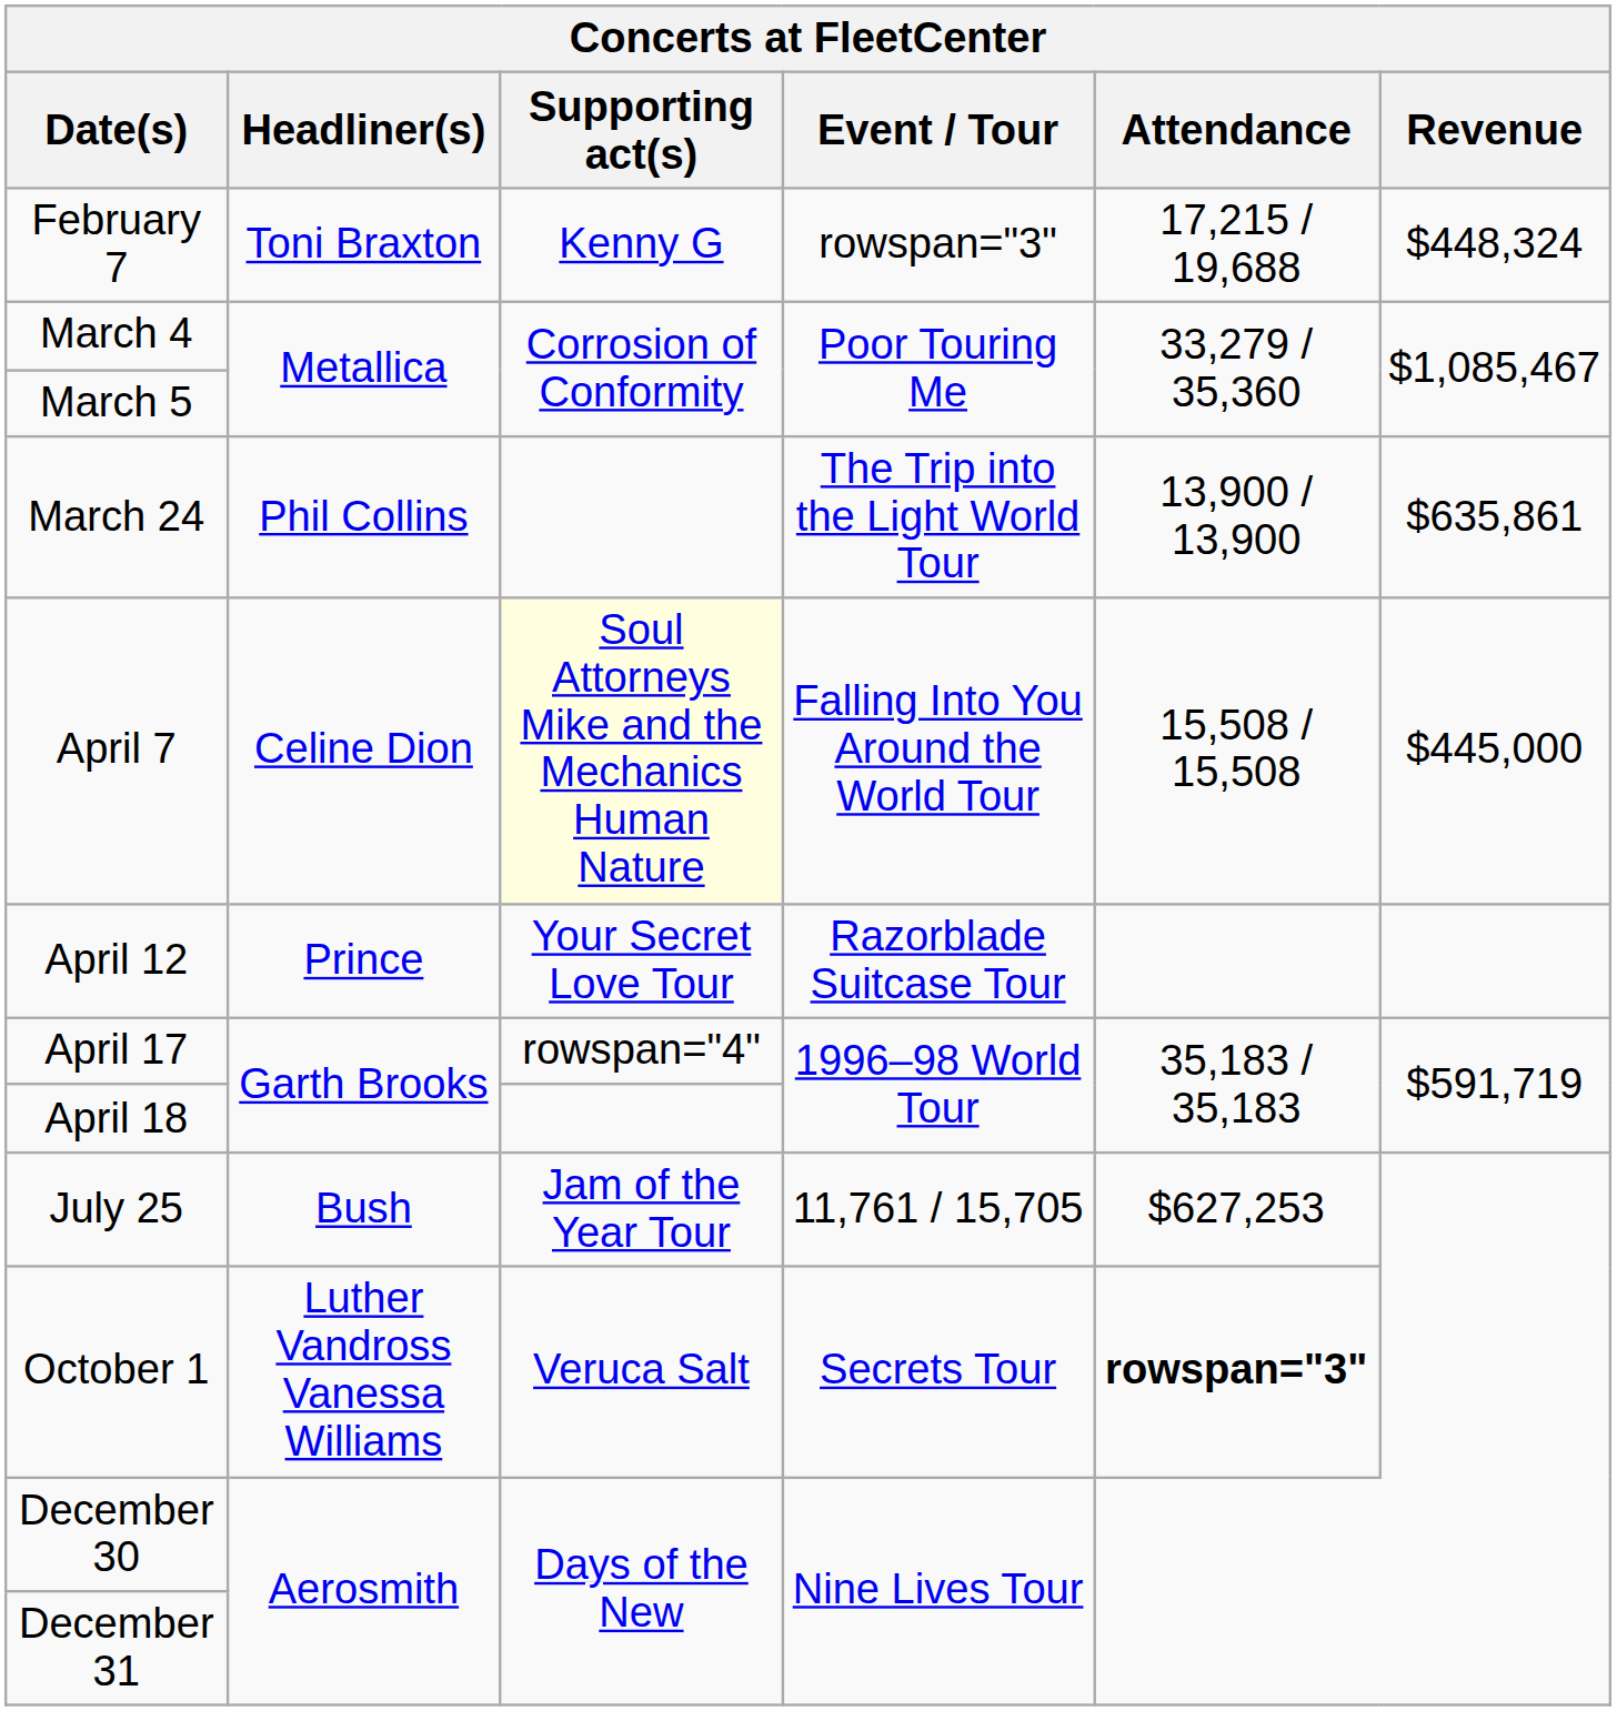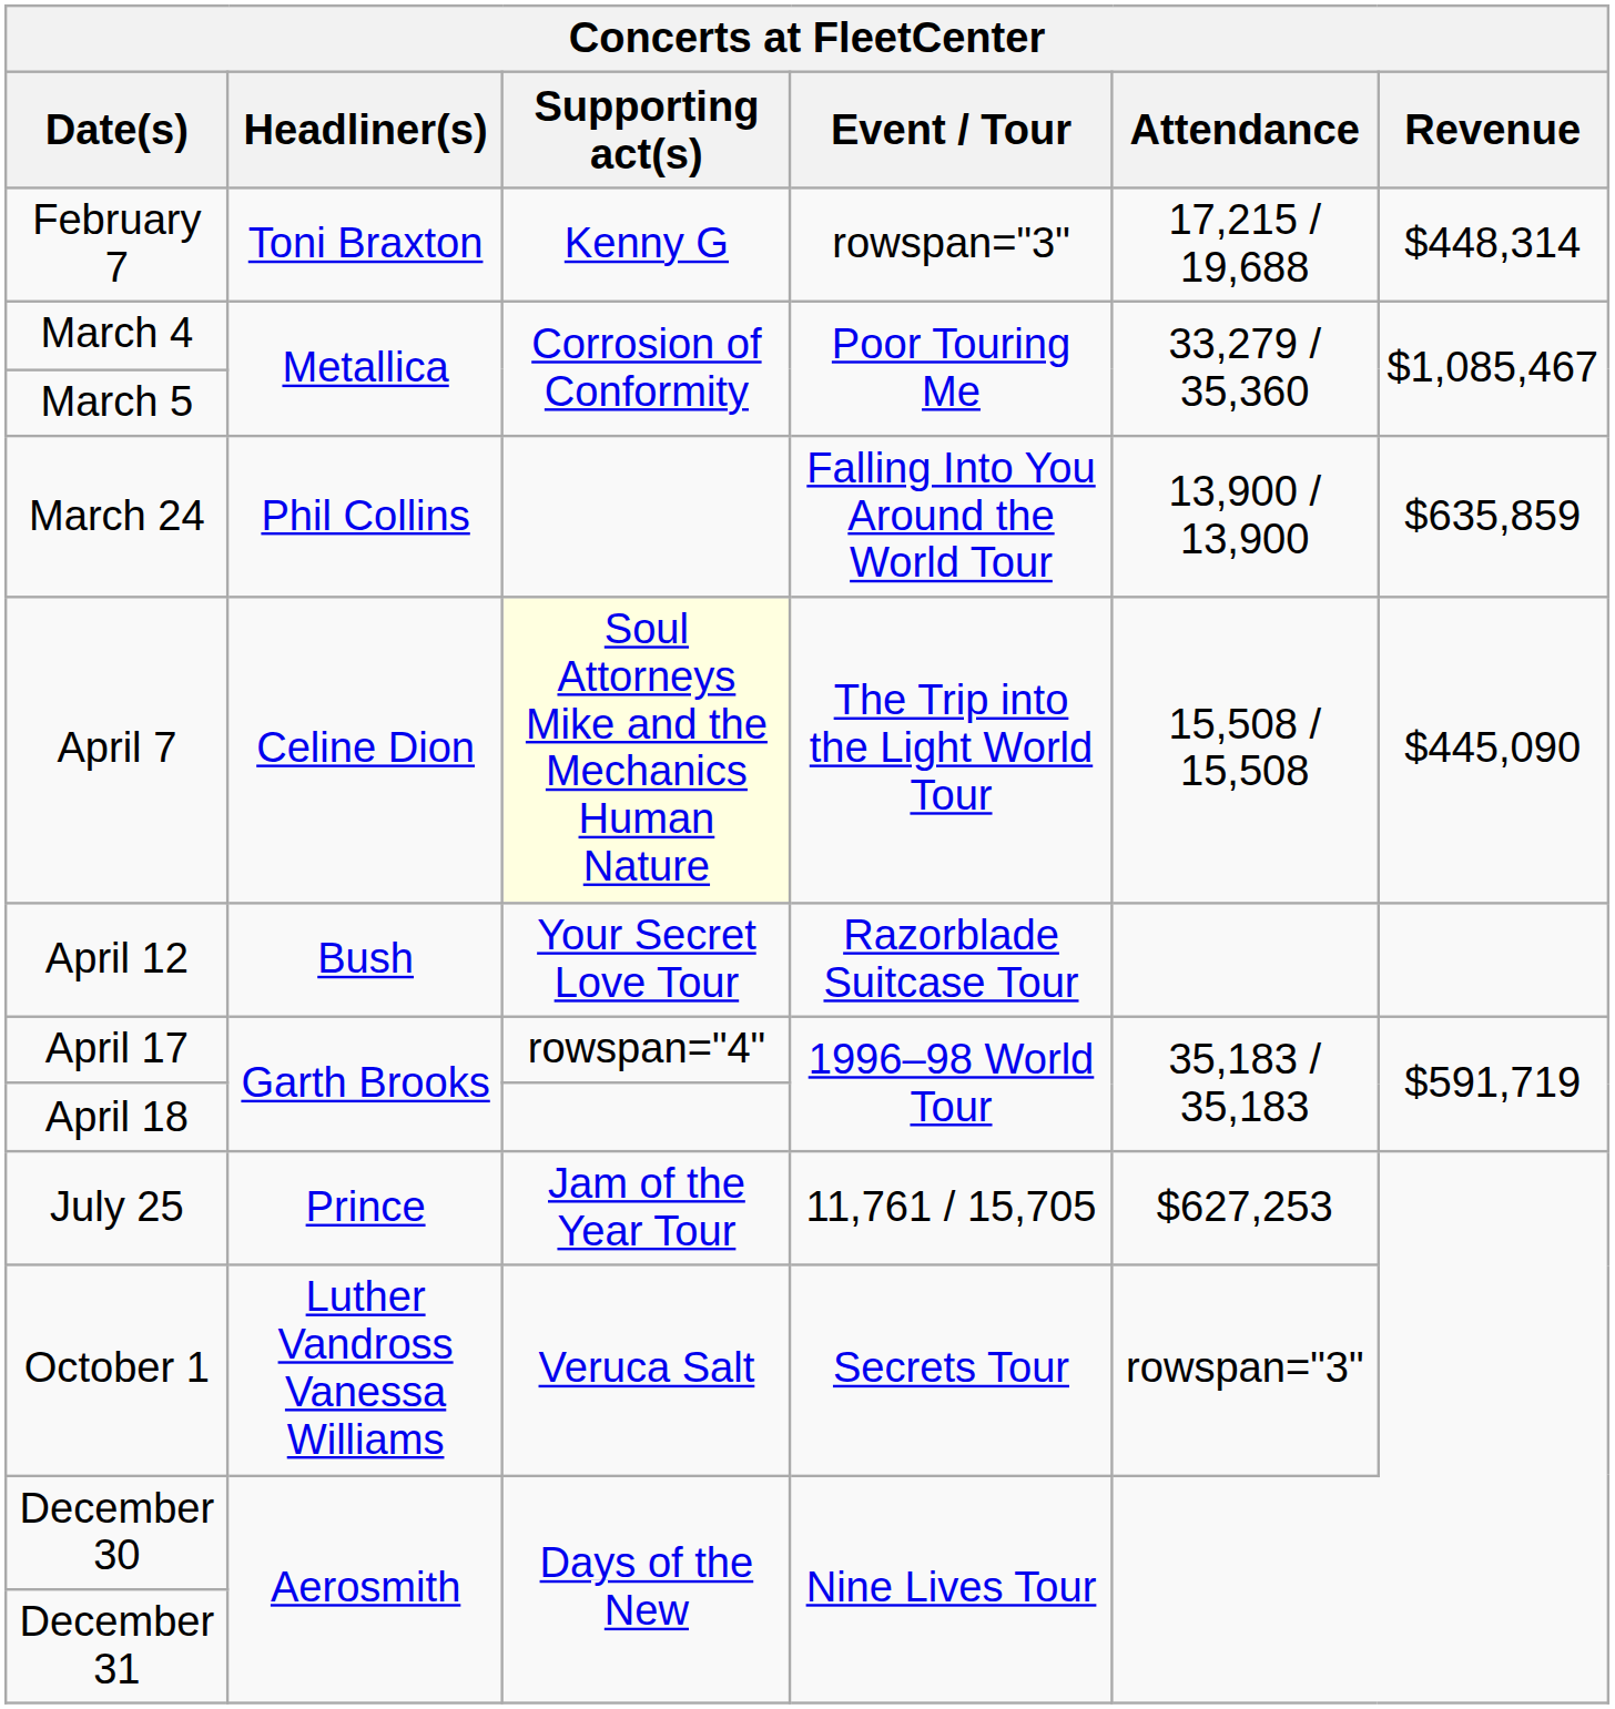February 7 | Revenue: $448,324 -> $448,314
March 24 | Event / Tour: The Trip into the Light World Tour -> Falling Into You Around the World Tour
March 24 | Revenue: $635,861 -> $635,859
April 7 | Event / Tour: Falling Into You Around the World Tour -> The Trip into the Light World Tour
April 7 | Revenue: $445,000 -> $445,090
April 12 | Headliner(s): Prince -> Bush
July 25 | Headliner(s): Bush -> Prince
October 1 | Attendance: bold -> normal
